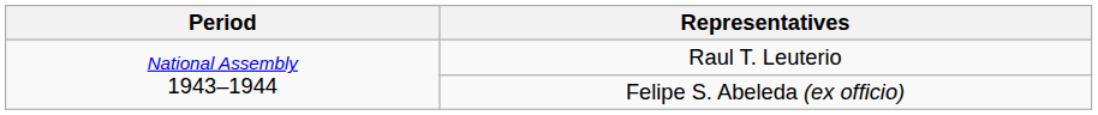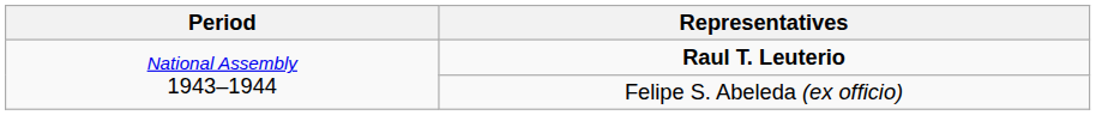Raul T. Leuterio | Representatives: normal -> bold
